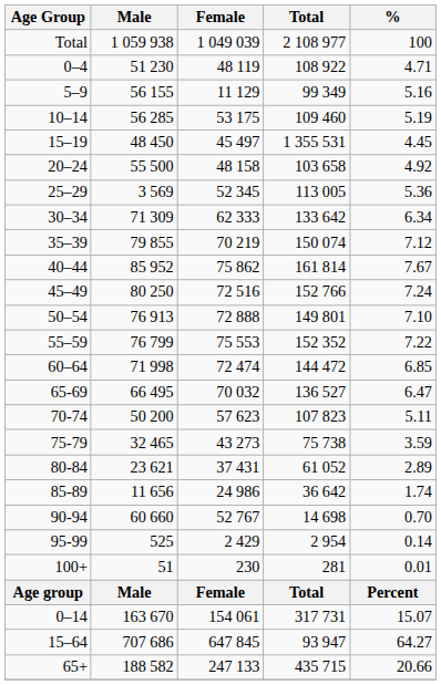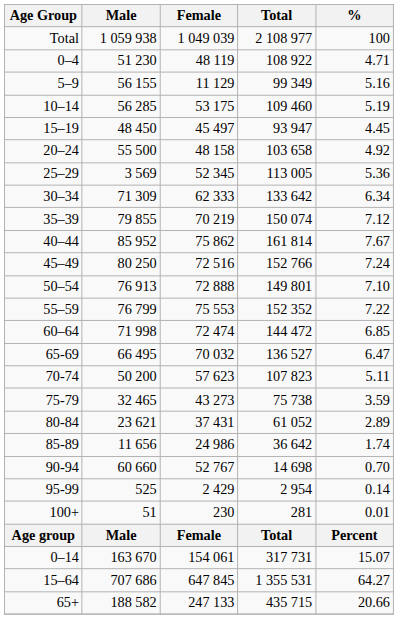15–19 | Total: 1 355 531 -> 93 947
15–64 | Total: 93 947 -> 1 355 531
